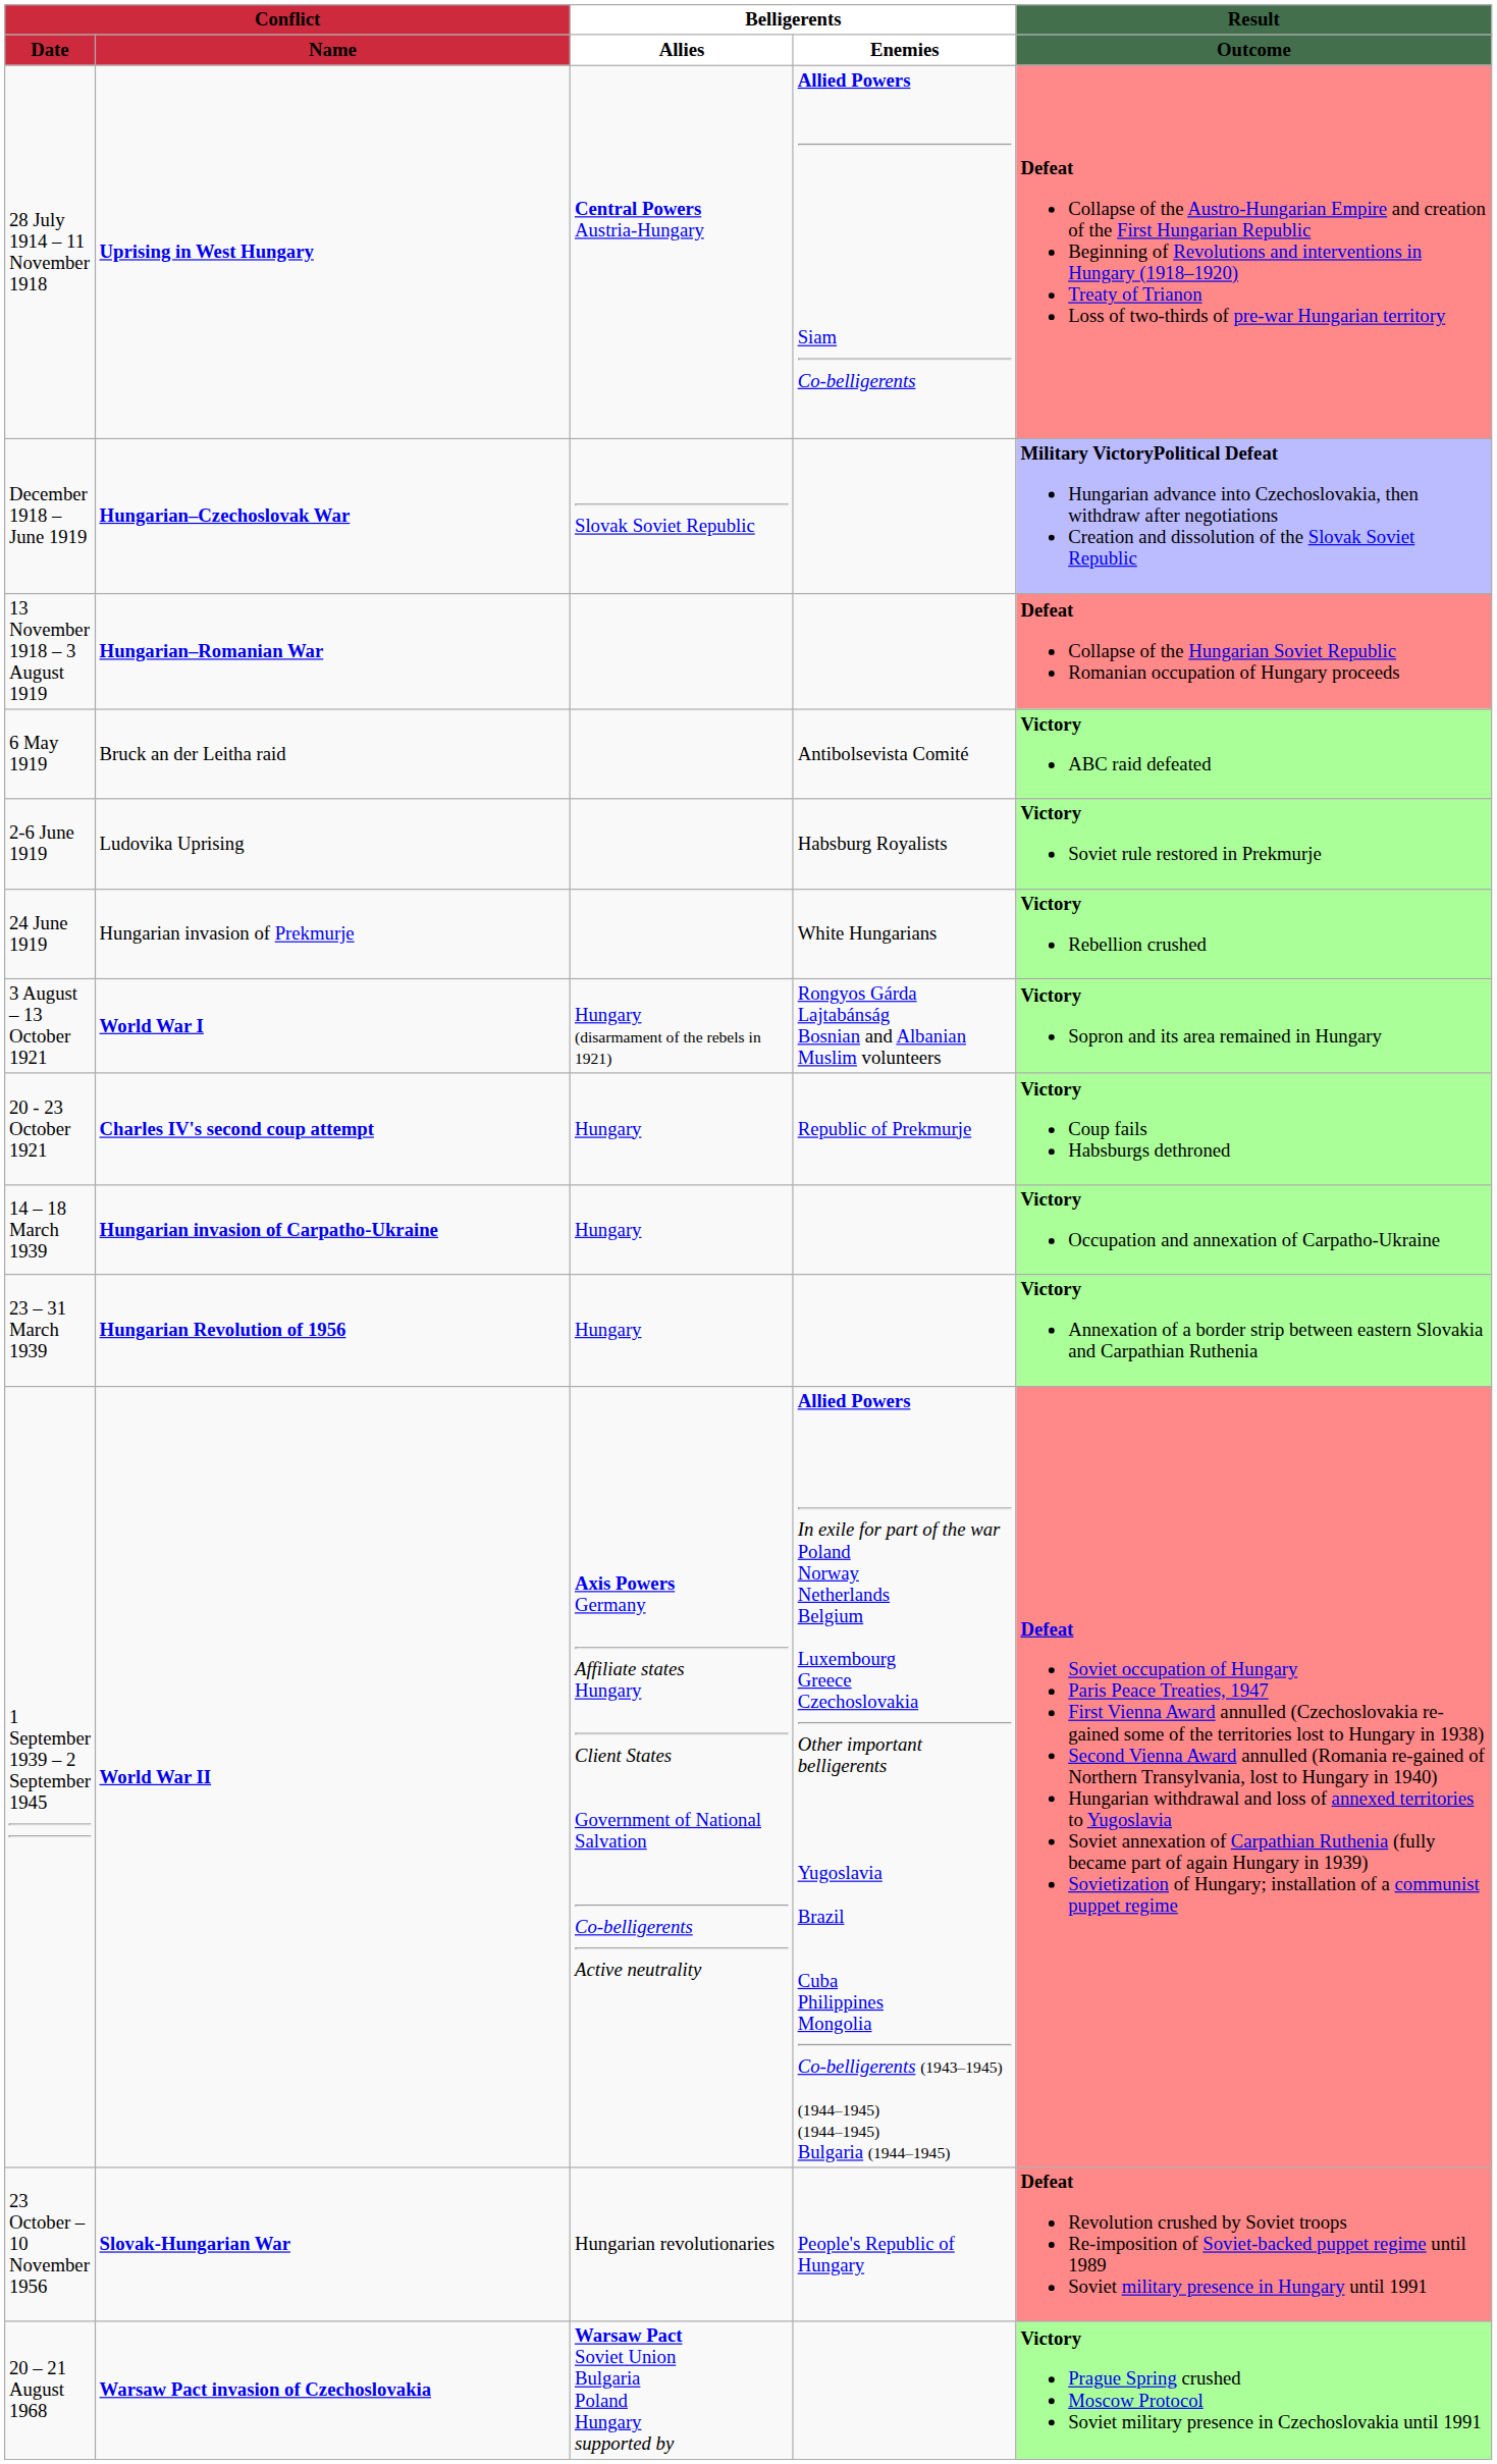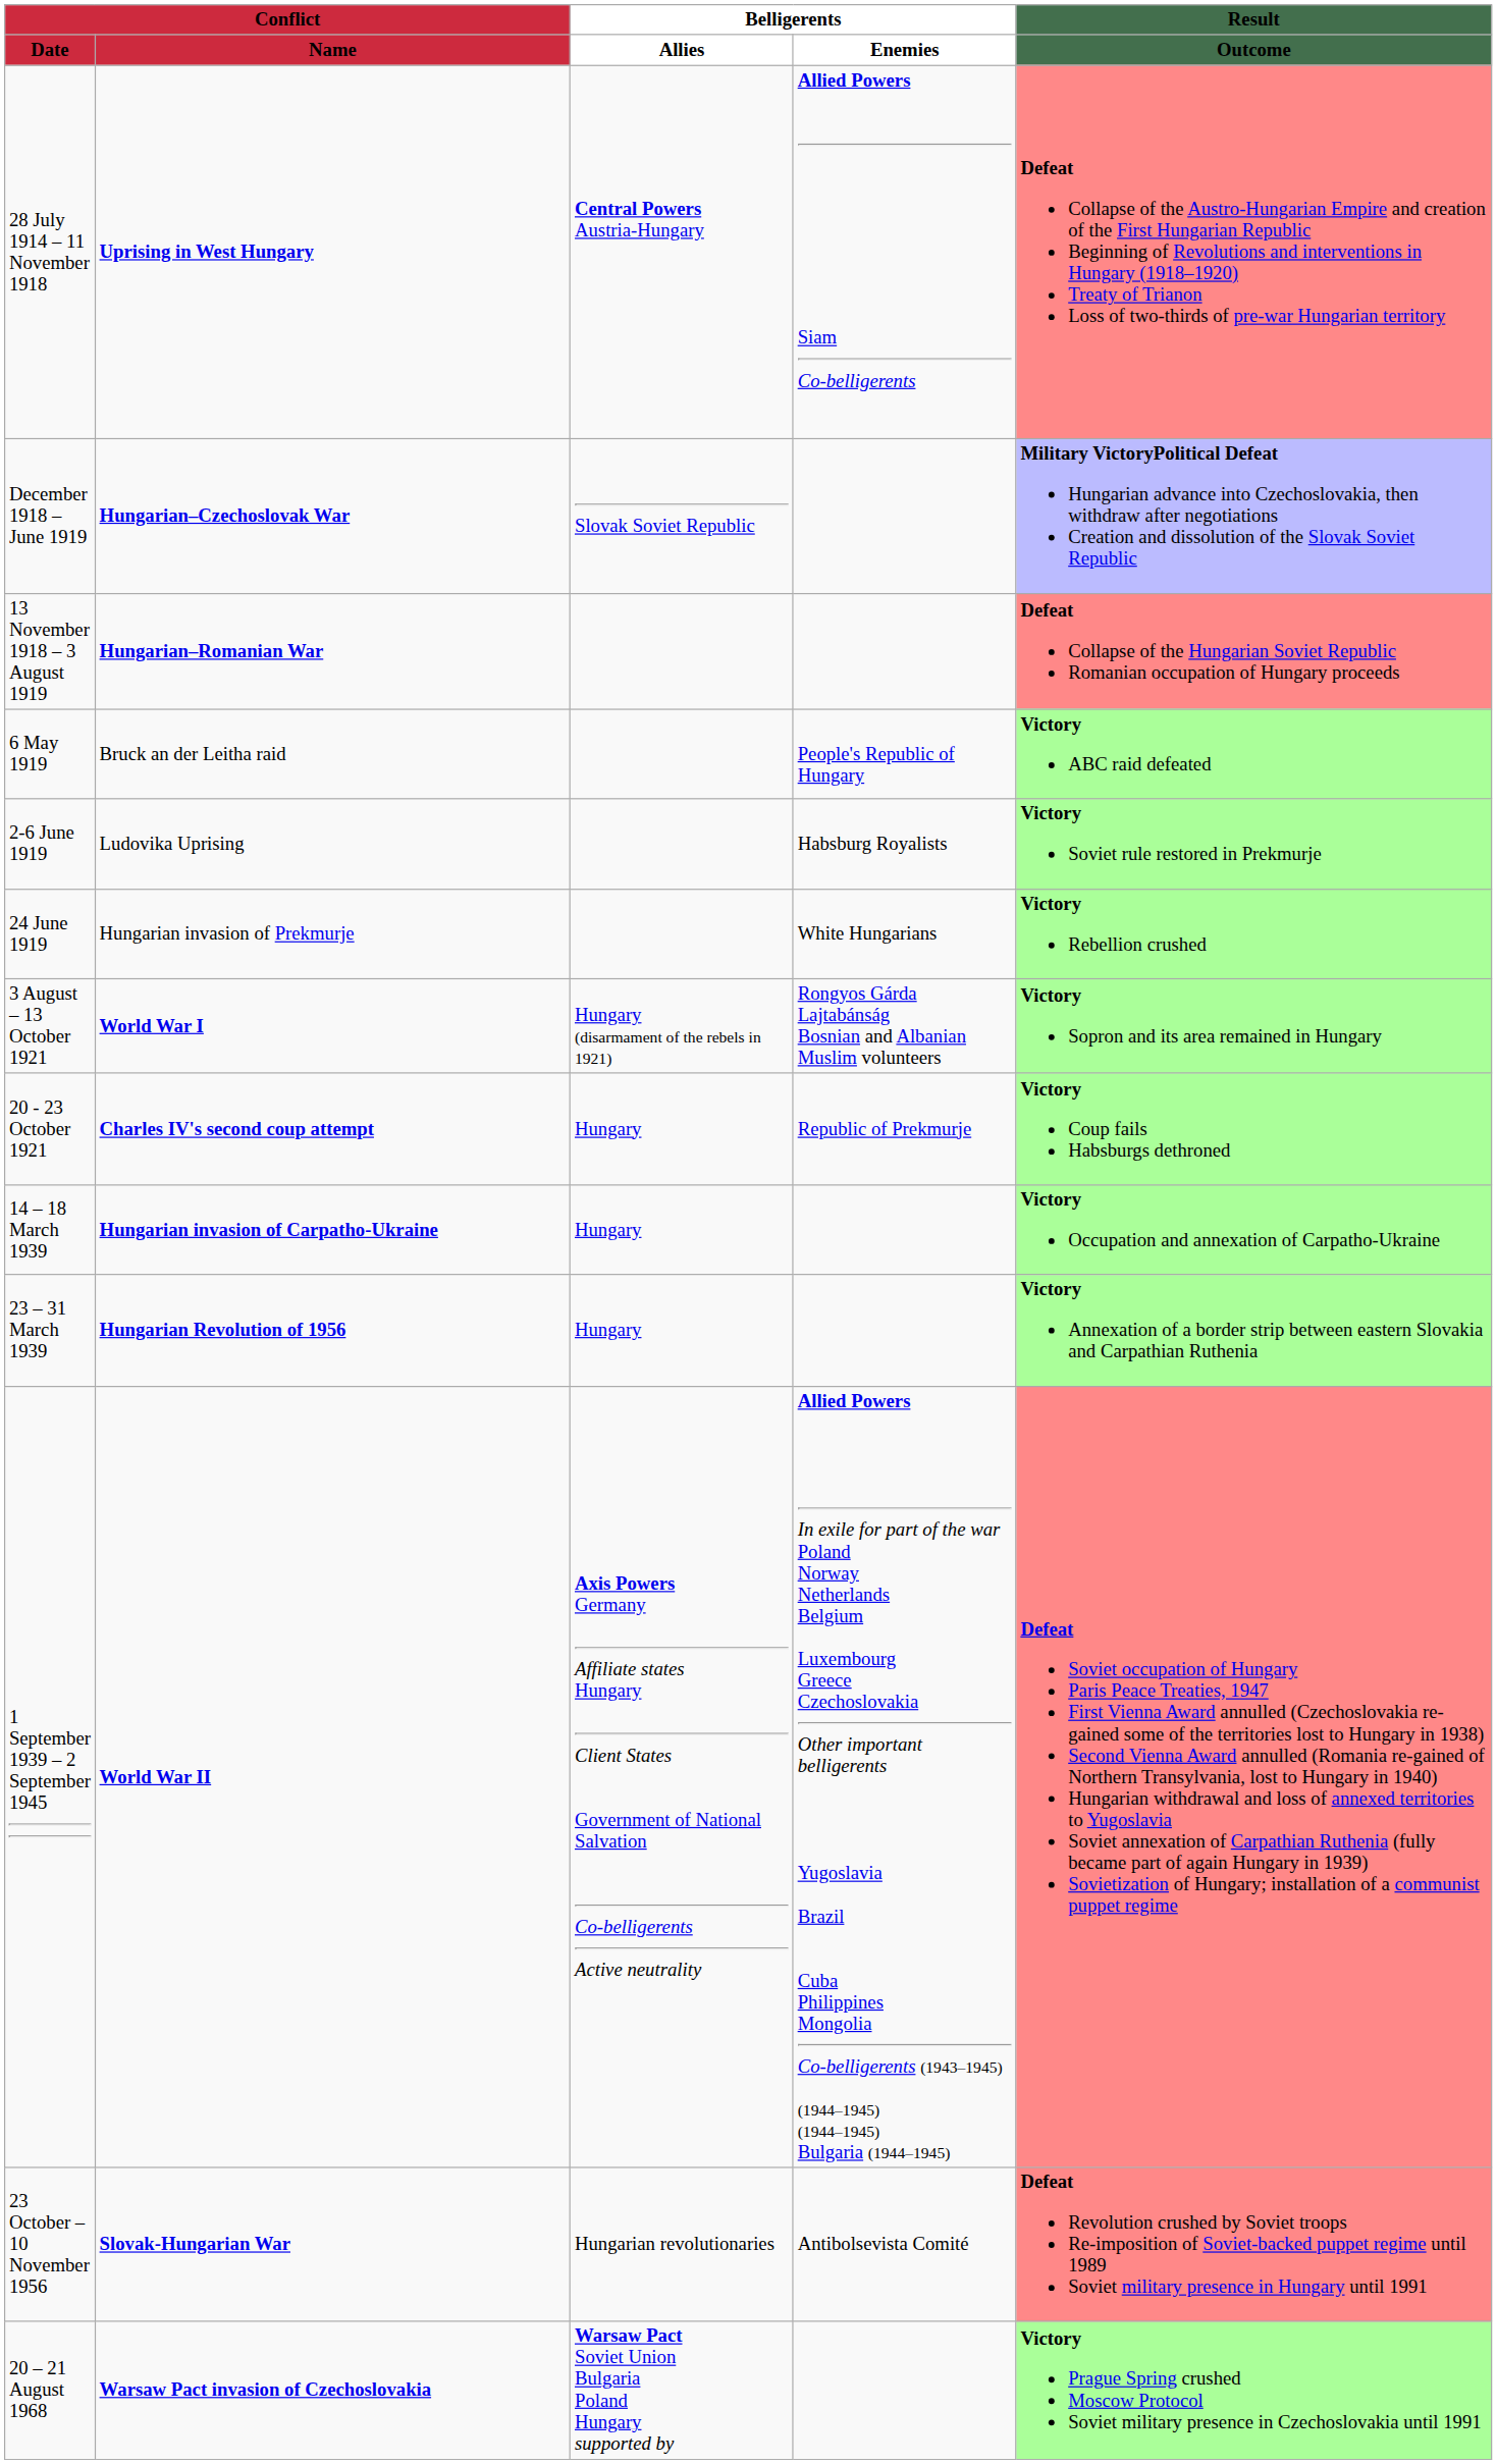6 May 1919 | Belligerents / Enemies: Antibolsevista Comité -> People's Republic of Hungary
23 October – 10 November 1956 | Belligerents / Enemies: People's Republic of Hungary -> Antibolsevista Comité
